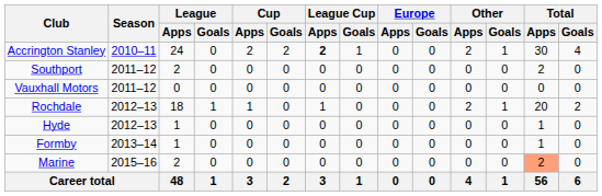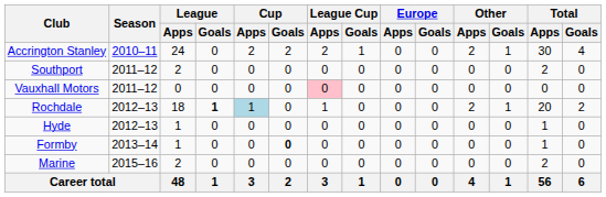Accrington Stanley | League Cup / Apps: bold -> normal
Vauxhall Motors | League Cup / Apps: no background -> pink background
Rochdale | League / Goals: normal -> bold
Rochdale | Cup / Apps: no background -> lightblue background
Formby | Cup / Goals: normal -> bold
Marine | Total / Apps: lightsalmon background -> no background
